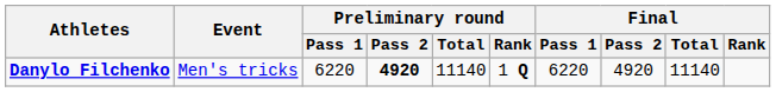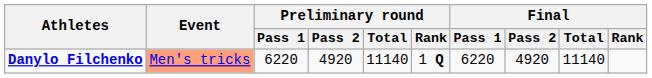Danylo Filchenko | Event: no background -> lightsalmon background
Danylo Filchenko | Preliminary round / Pass 2: bold -> normal
